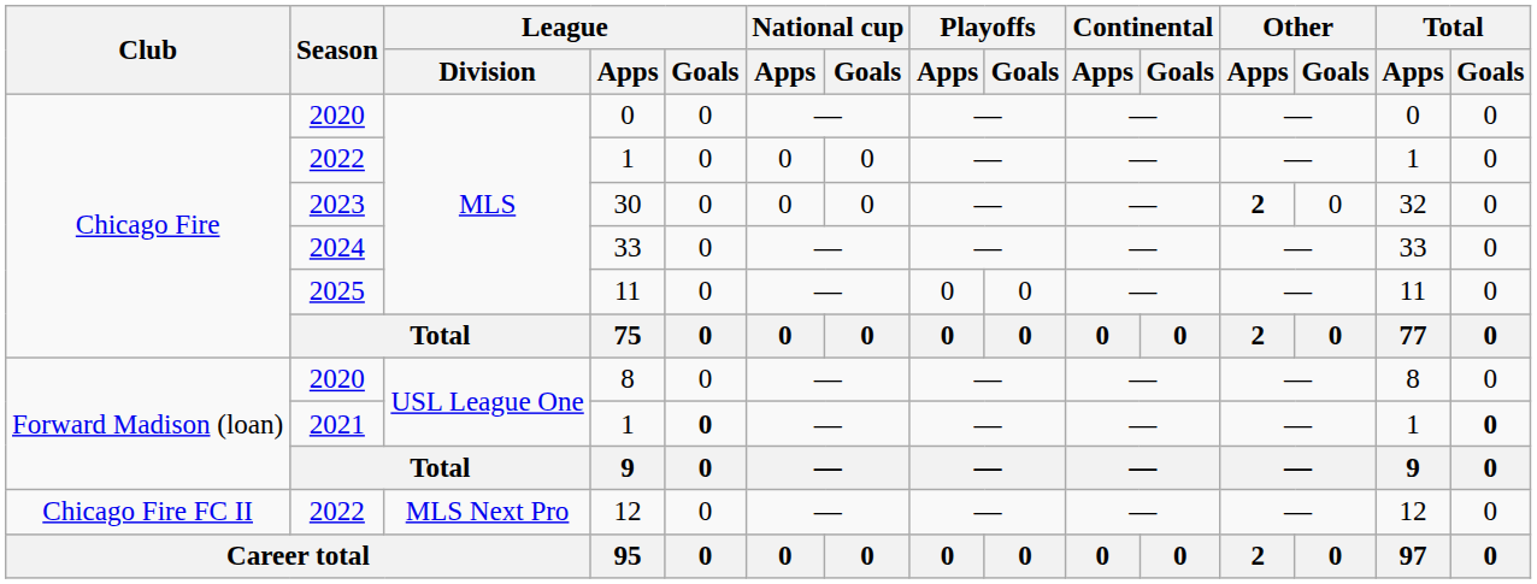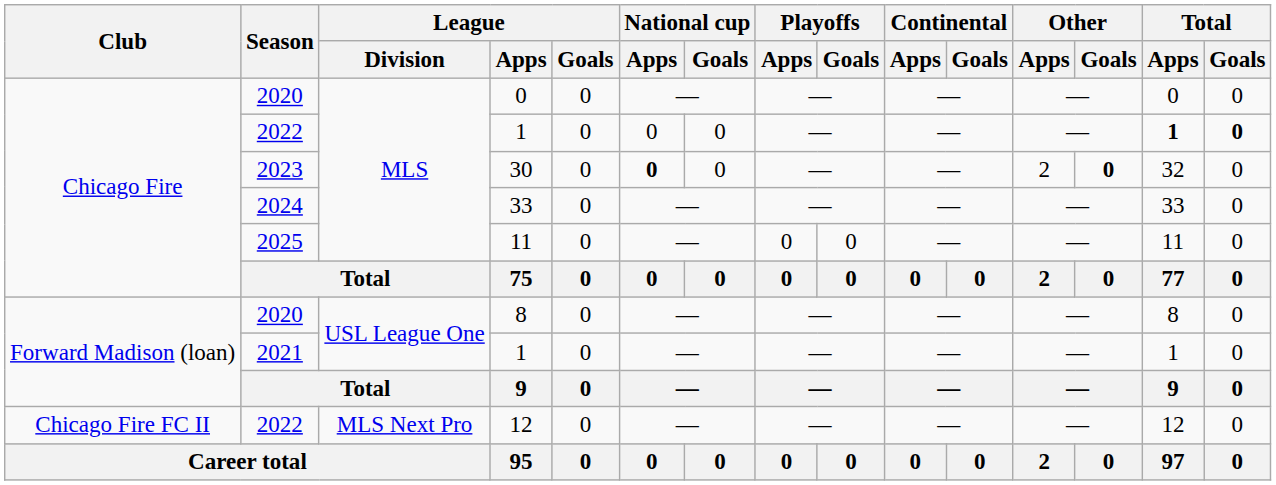2022 / 1 | Total / Apps: normal -> bold
2022 / 1 | Total / Goals: normal -> bold
30 | National cup / Apps: normal -> bold
30 | Other / Apps: bold -> normal
30 | Other / Goals: normal -> bold
2021 / 1 | League / Goals: bold -> normal
2021 / 1 | Total / Goals: bold -> normal
